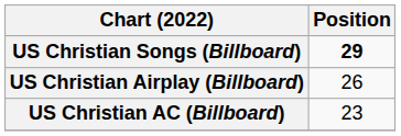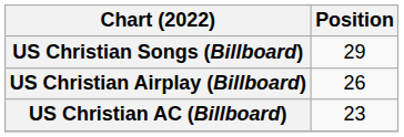US Christian Songs (Billboard) | Position: bold -> normal
